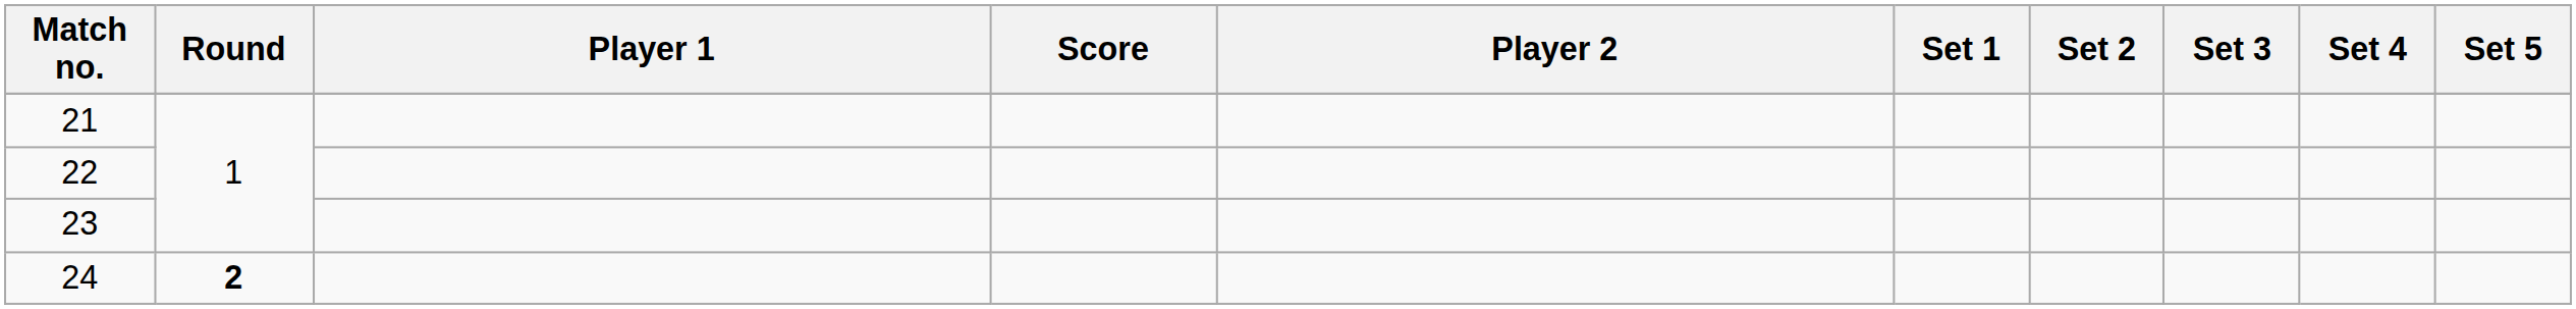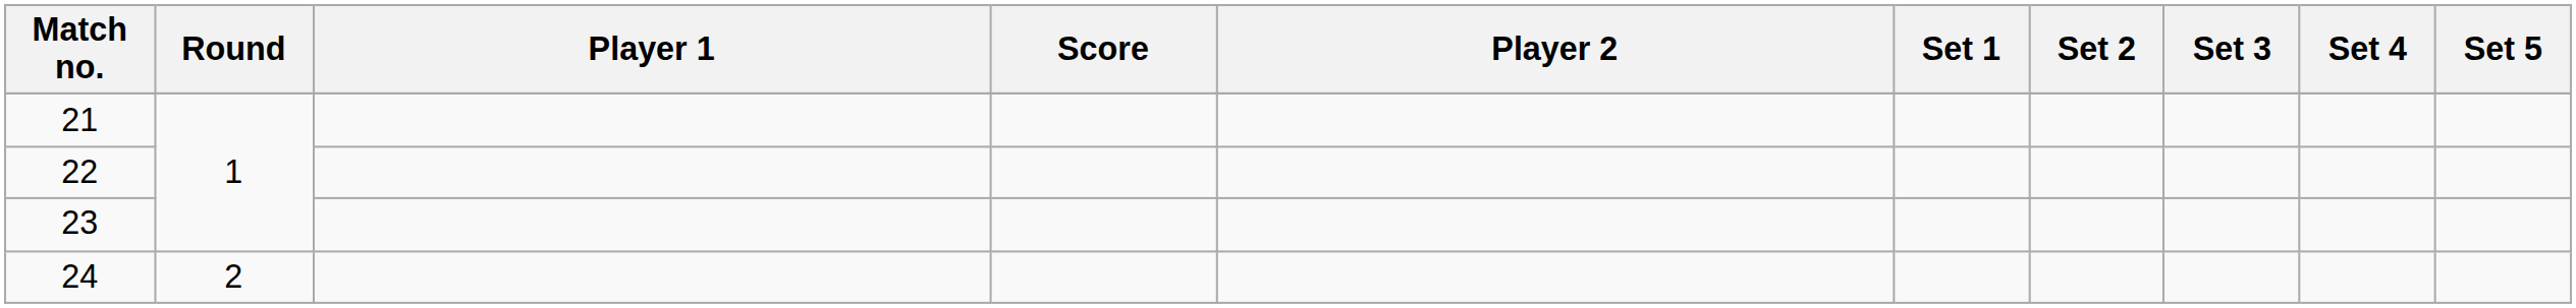24 | Round: bold -> normal
